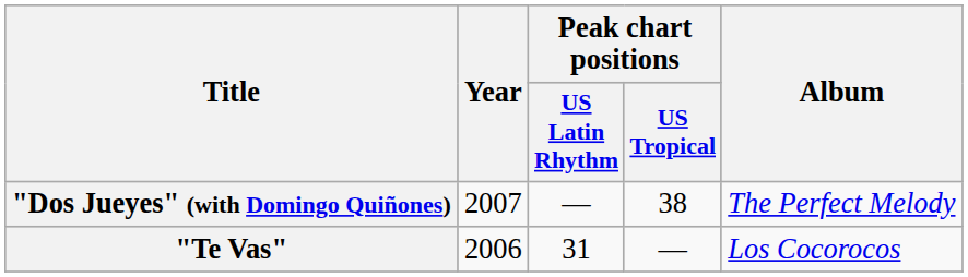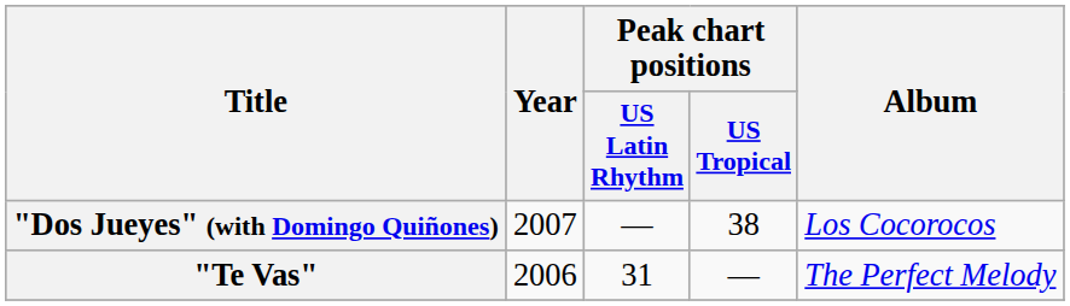"Dos Jueyes" (with Domingo Quiñones) | Album: The Perfect Melody -> Los Cocorocos
"Te Vas" | Album: Los Cocorocos -> The Perfect Melody
